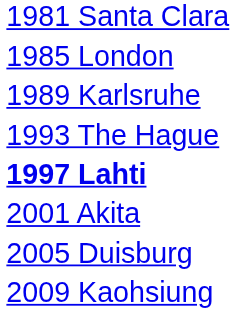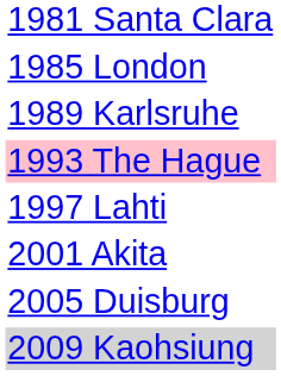1993 The Hague | column 1: no background -> pink background
1997 Lahti | column 1: bold -> normal
2009 Kaohsiung | column 1: no background -> lightgrey background
